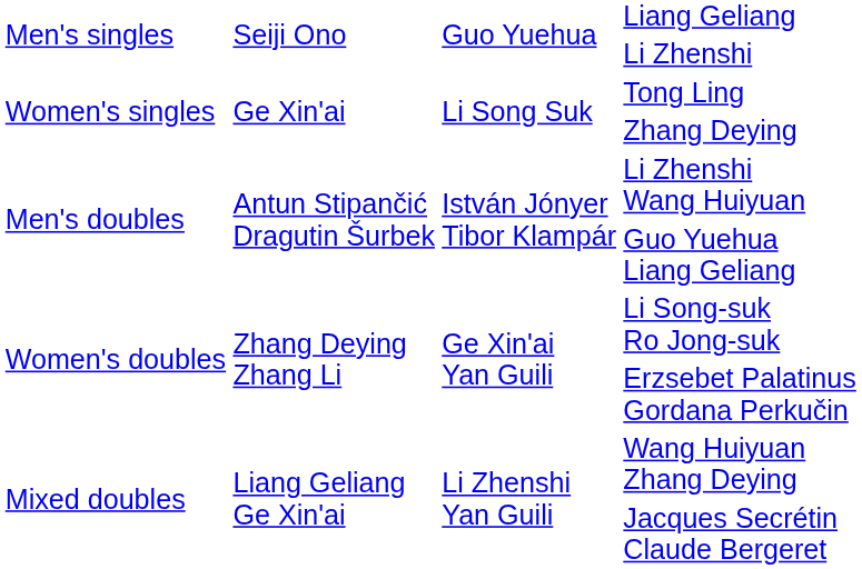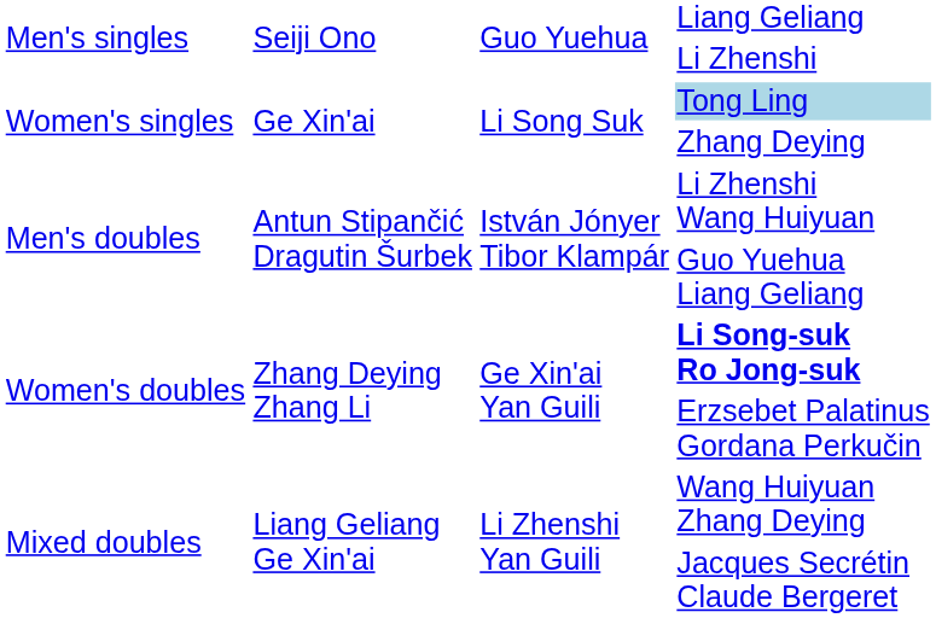Tong Ling | column 4: no background -> lightblue background
Li Song-suk Ro Jong-suk | column 4: normal -> bold
